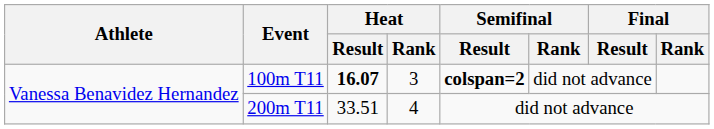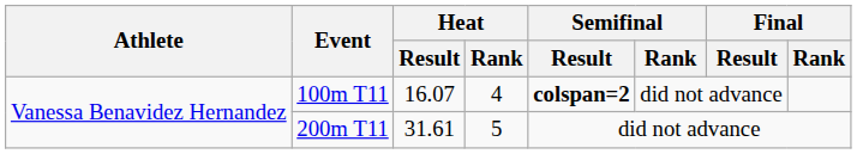100m T11 | Heat / Result: bold -> normal
100m T11 | Heat / Rank: 3 -> 4
200m T11 | Heat / Result: 33.51 -> 31.61
200m T11 | Heat / Rank: 4 -> 5
